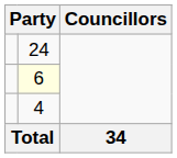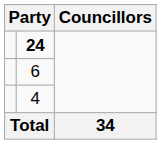24 | column 2: normal -> bold
6 | column 2: lightyellow background -> no background
